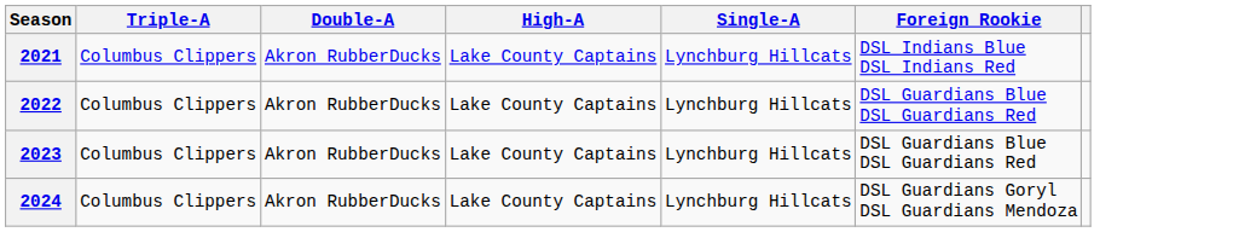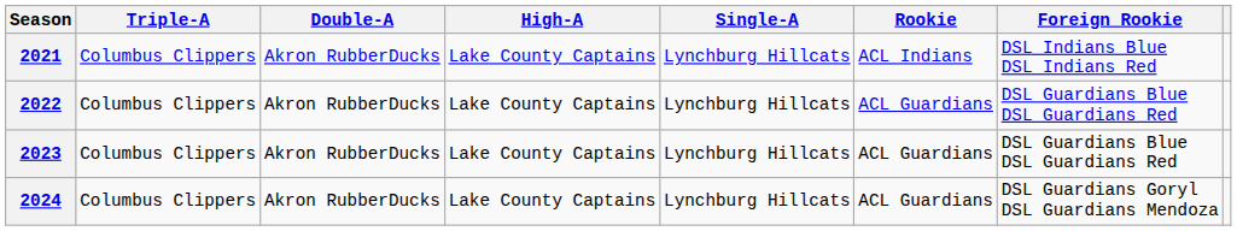+ column: Rookie | ACL Indians | ACL Guardians | ACL Guardians | ACL Guardians
